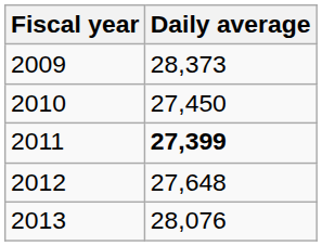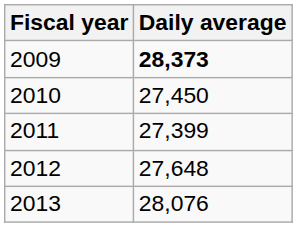2009 | Daily average: normal -> bold
2011 | Daily average: bold -> normal
